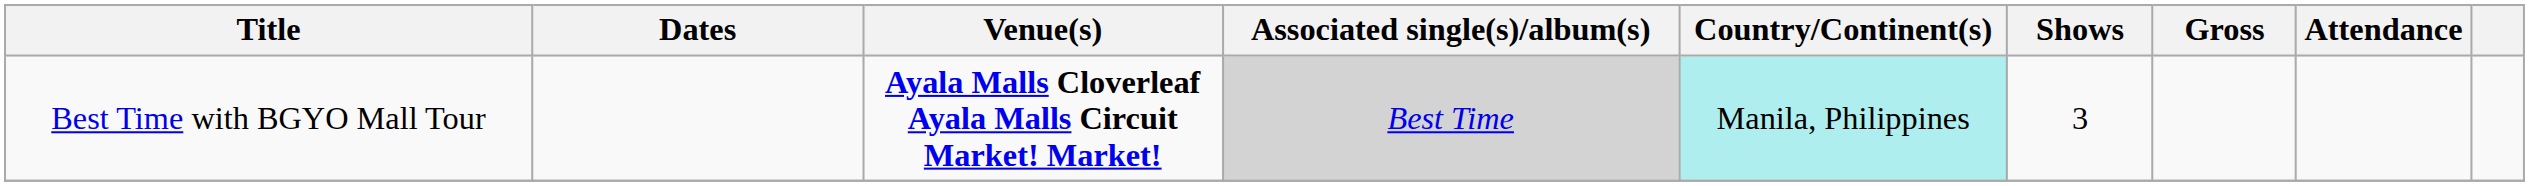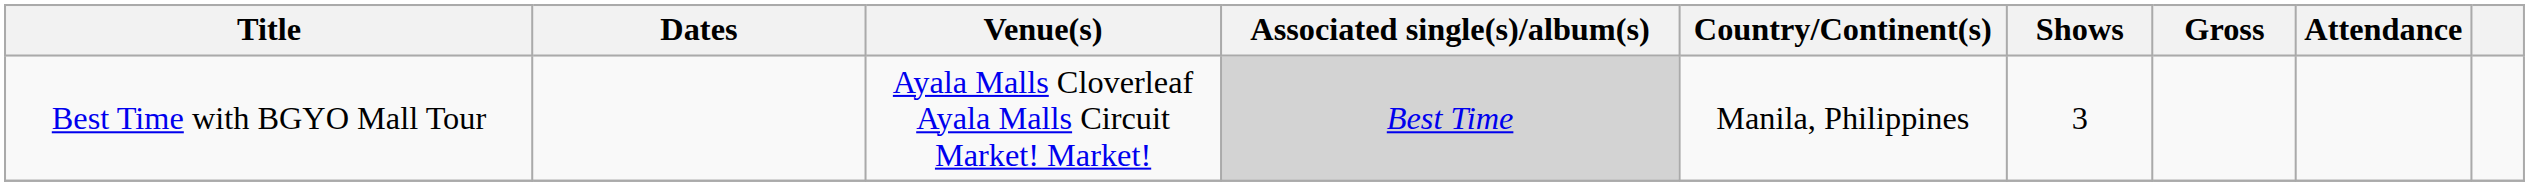Best Time with BGYO Mall Tour | Venue(s): bold -> normal
Best Time with BGYO Mall Tour | Country/Continent(s): paleturquoise background -> no background
